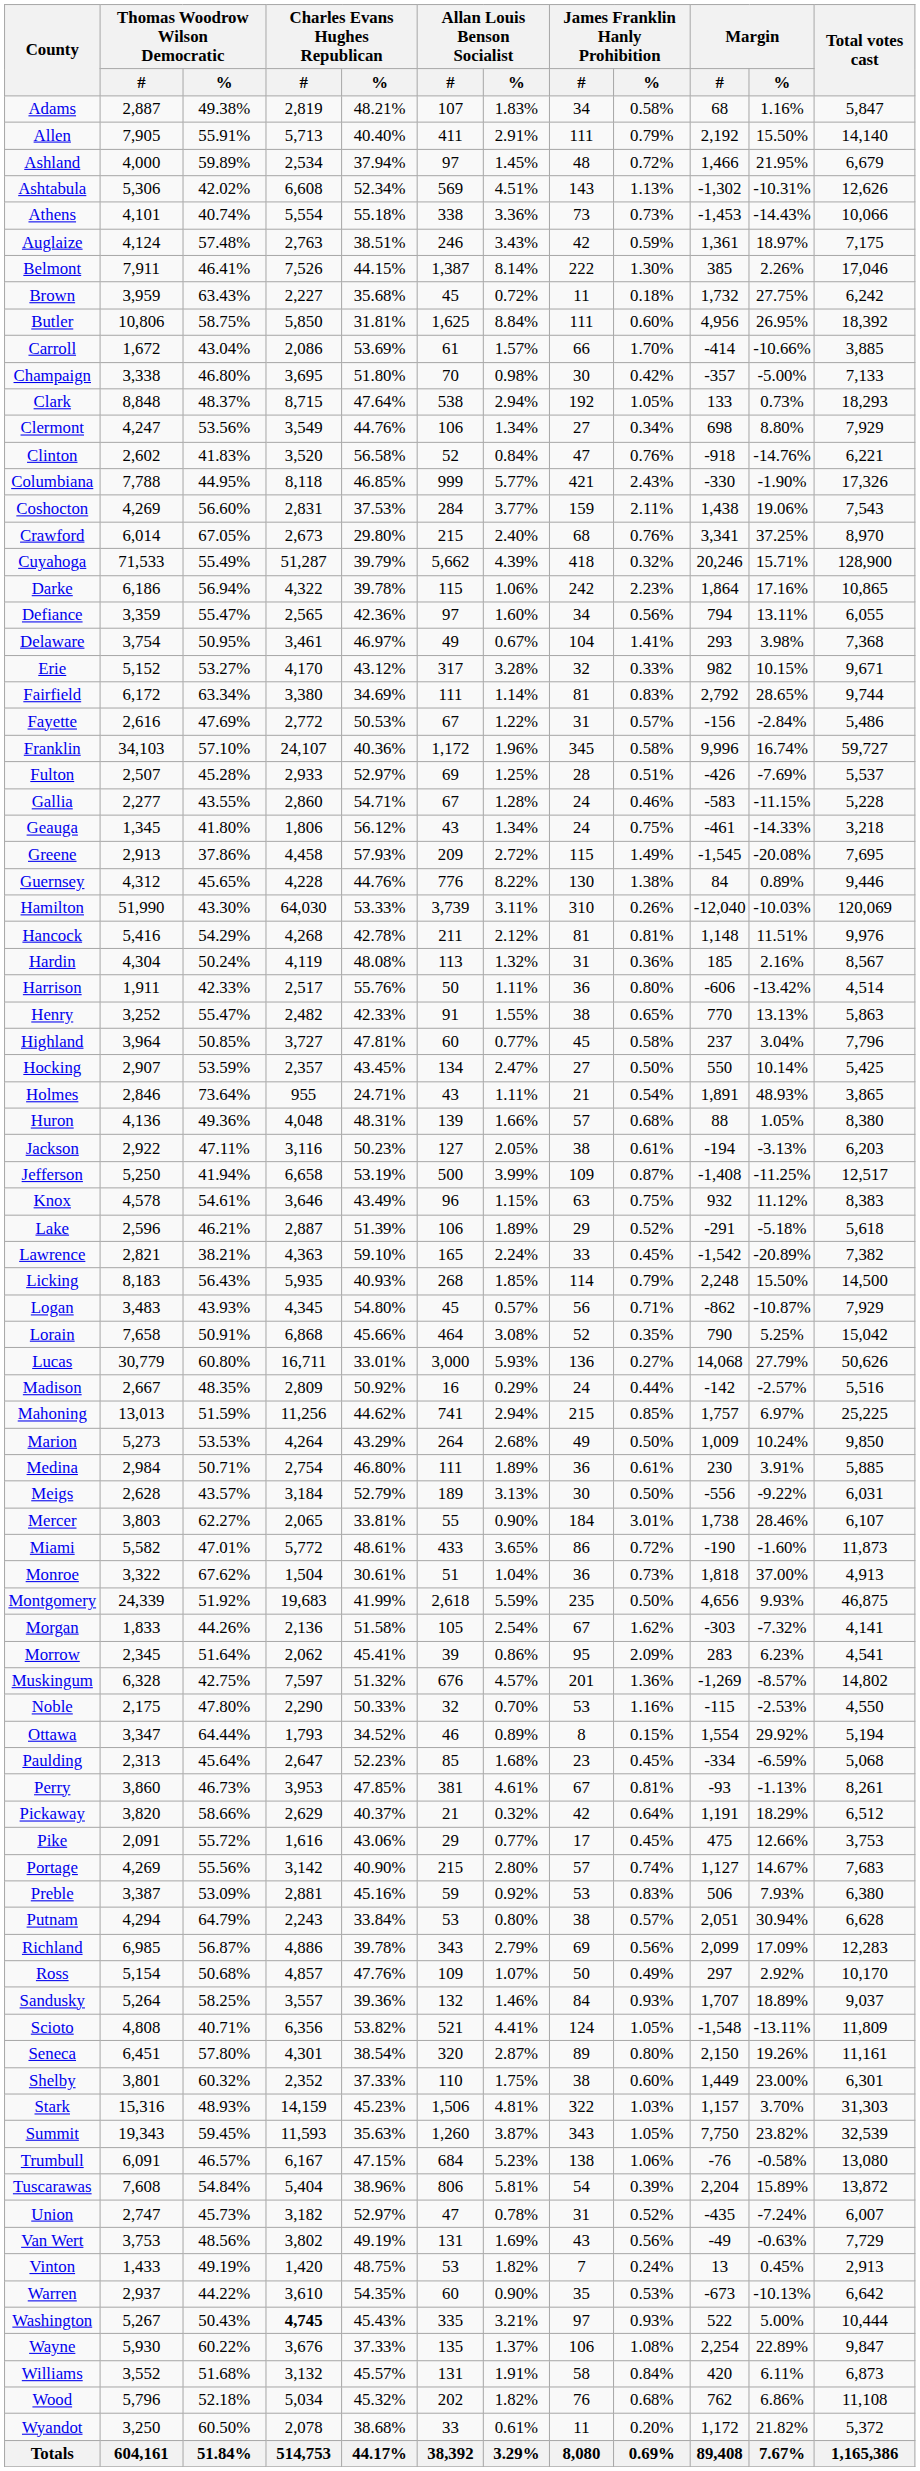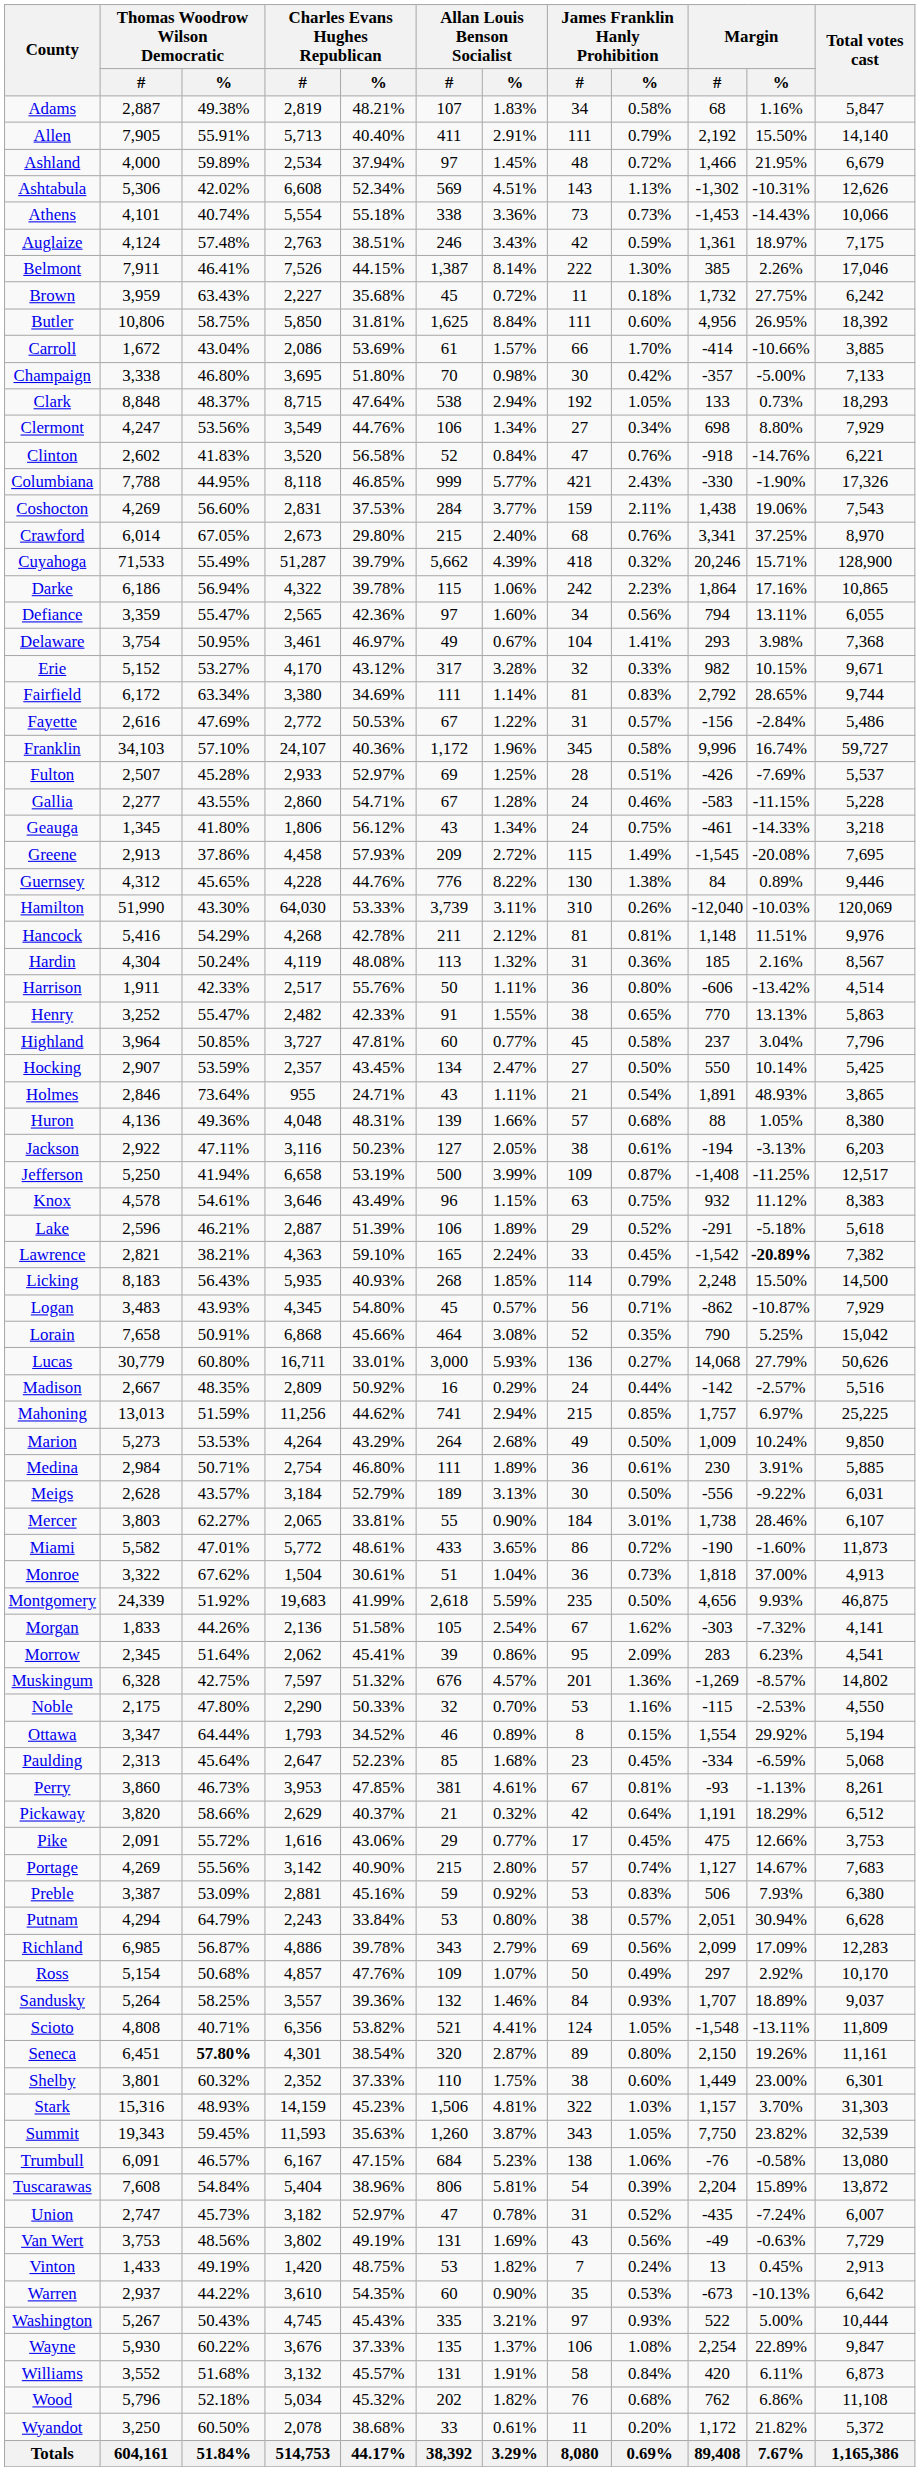Lawrence | Margin / %: normal -> bold
Seneca | Thomas Woodrow Wilson Democratic / %: normal -> bold
Washington | Charles Evans Hughes Republican / #: bold -> normal
